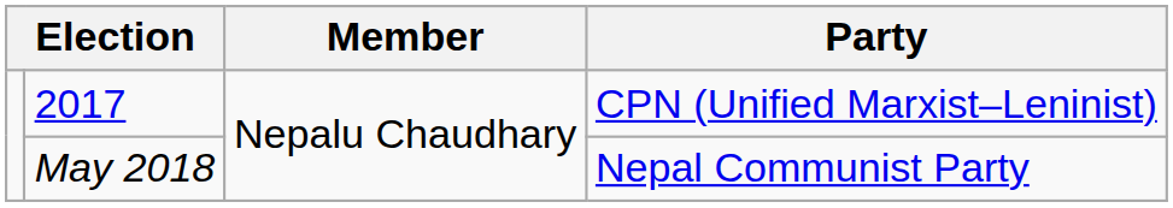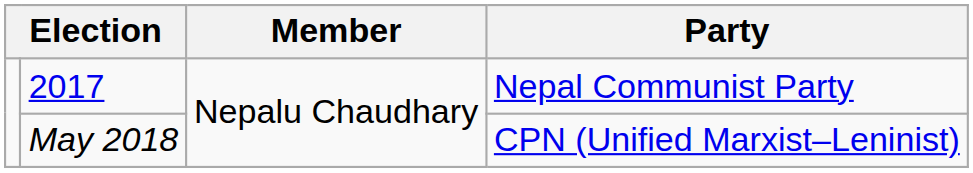2017 | Party: CPN (Unified Marxist–Leninist) -> Nepal Communist Party
May 2018 | Party: Nepal Communist Party -> CPN (Unified Marxist–Leninist)
